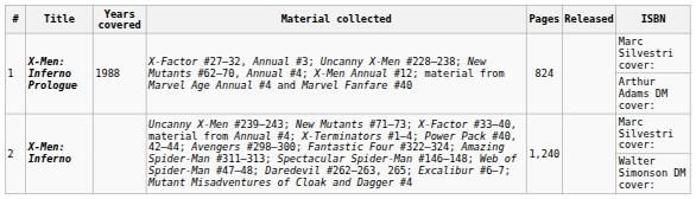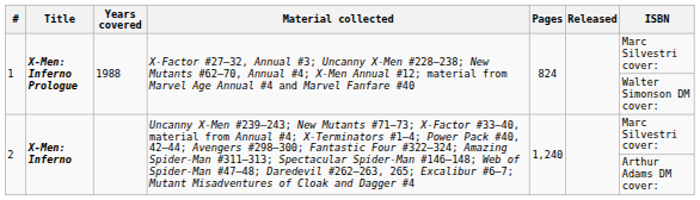row 3 | ISBN: Arthur Adams DM cover: -> Walter Simonson DM cover:
row 5 | ISBN: Walter Simonson DM cover: -> Arthur Adams DM cover:
